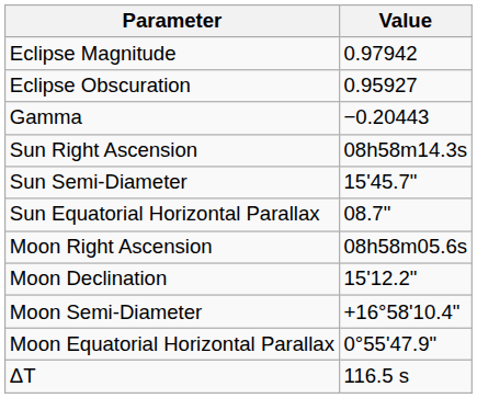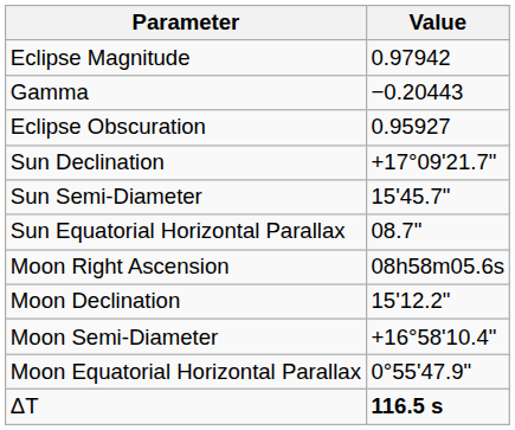rows swapped: Eclipse Obscuration <-> Gamma
- row: Sun Right Ascension | 08h58m14.3s
+ row: Sun Declination | +17°09'21.7"
ΔT | Value: normal -> bold
